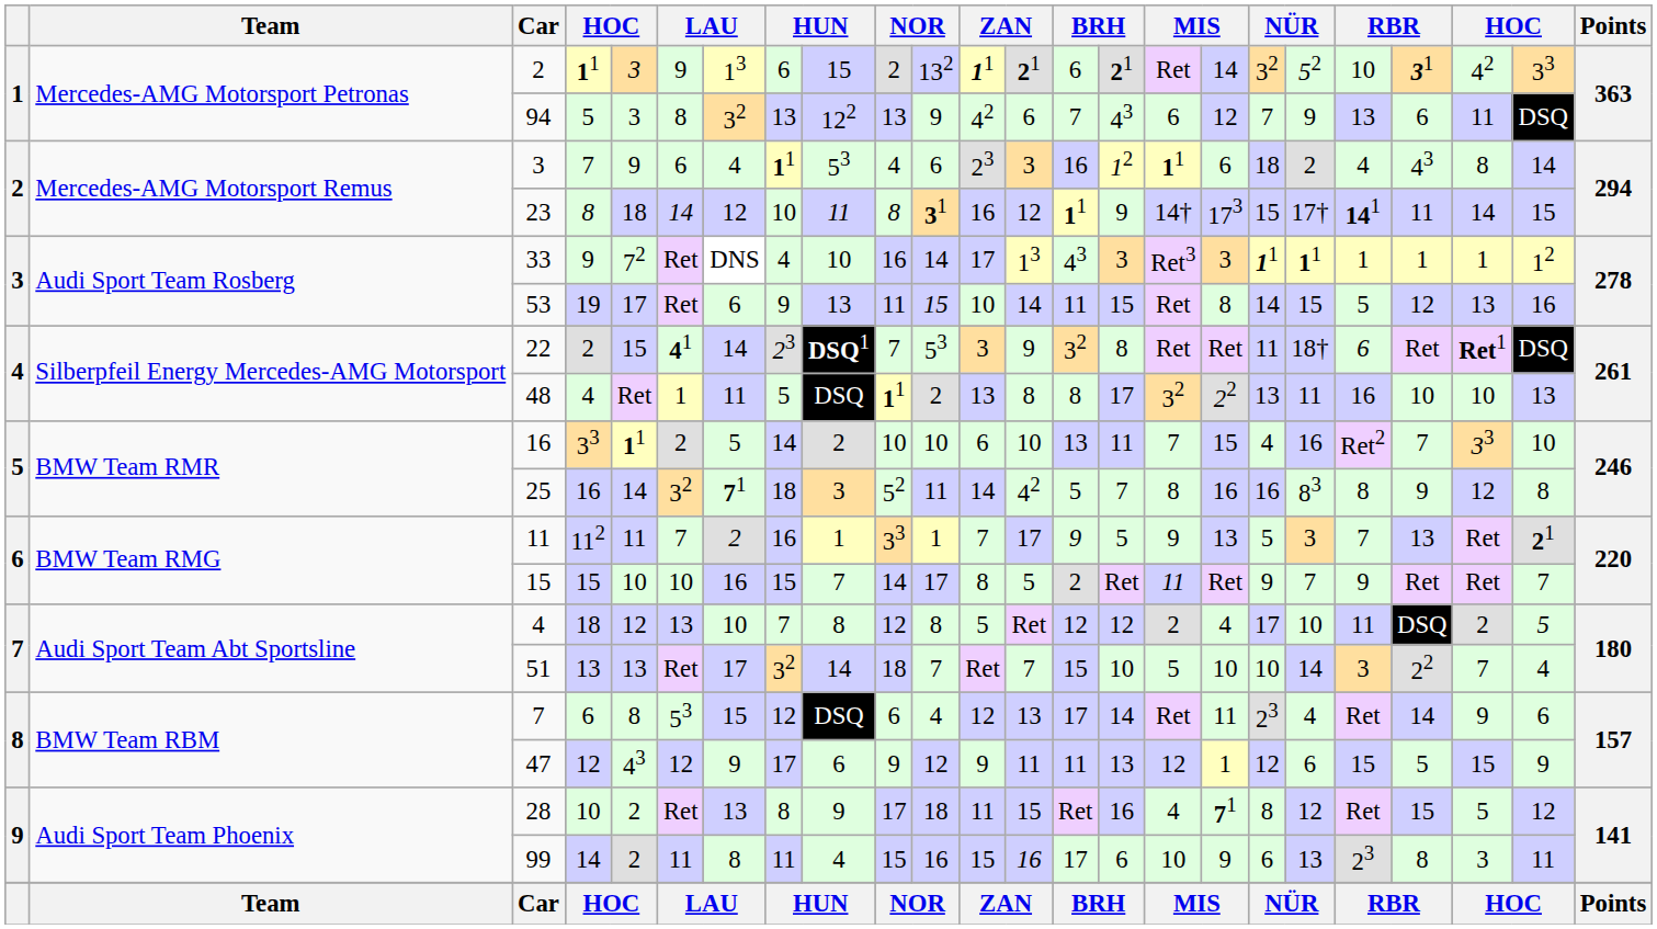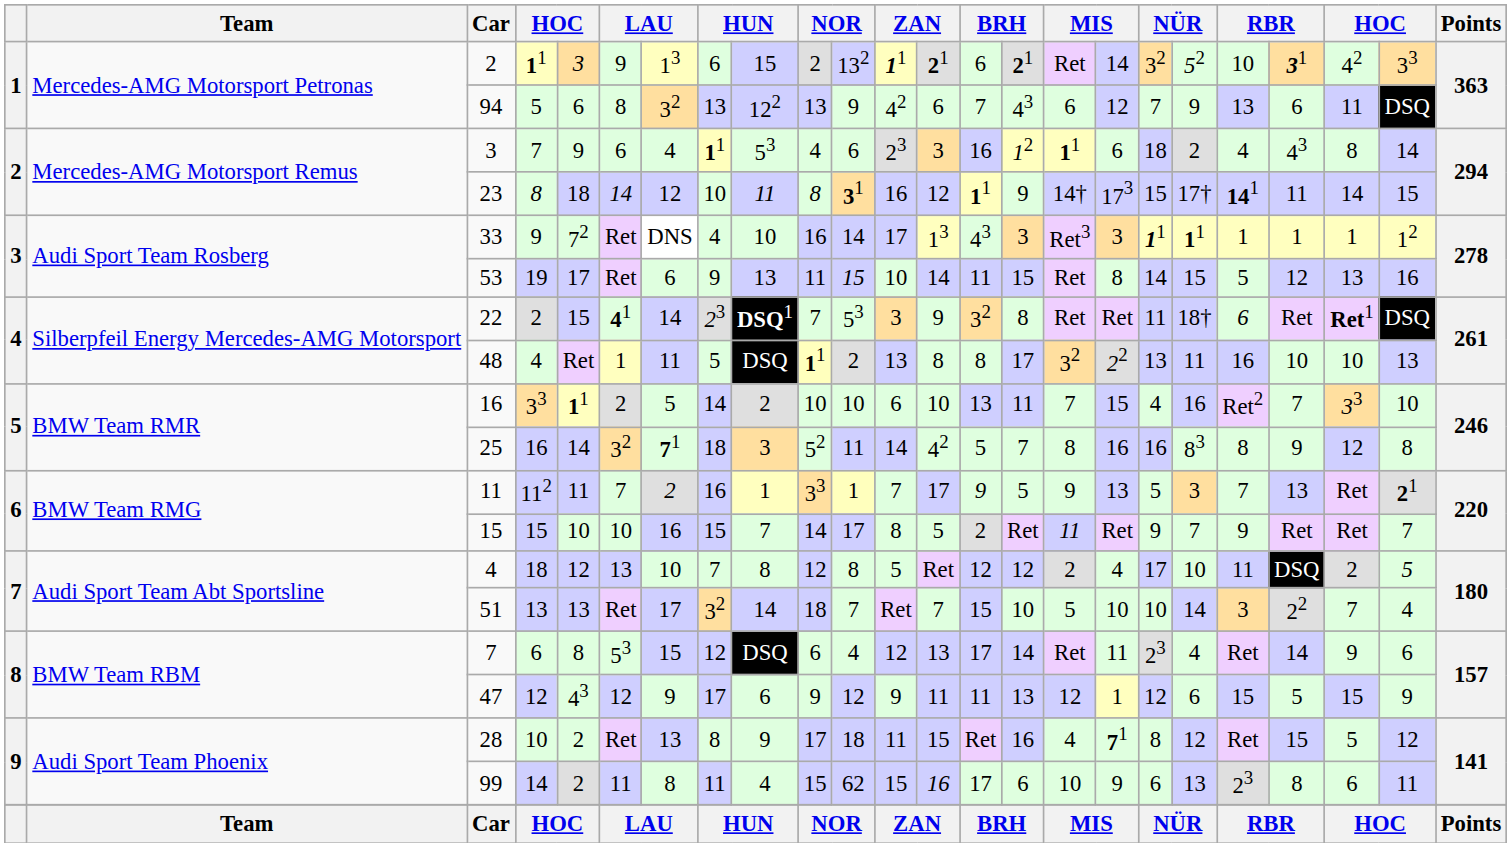94 | column 5: 3 -> 6
99 | column 11: 16 -> 62
99 | column 22: 3 -> 6
